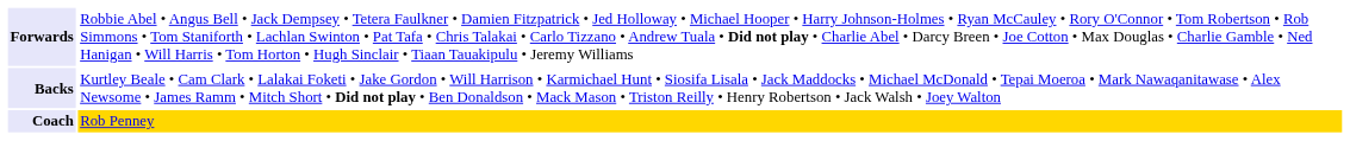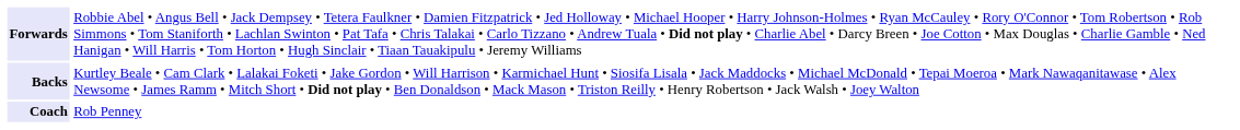Coach | column 2: gold background -> no background
